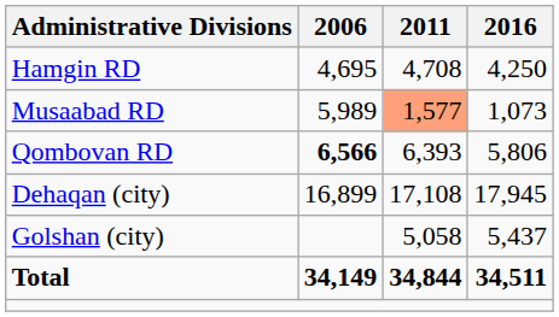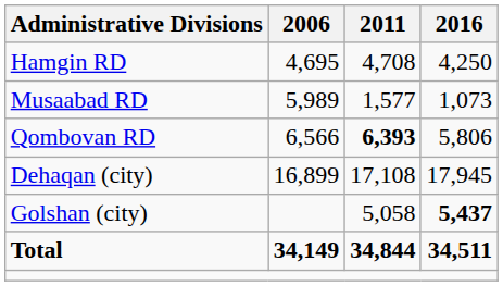Musaabad RD | 2011: lightsalmon background -> no background
Qombovan RD | 2006: bold -> normal
Qombovan RD | 2011: normal -> bold
Golshan (city) | 2016: normal -> bold
